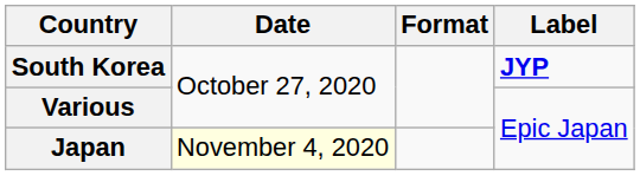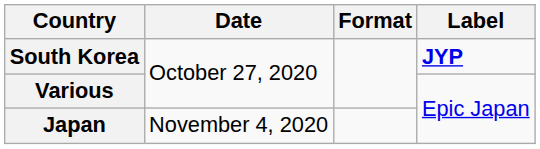Japan | Date: lightyellow background -> no background
